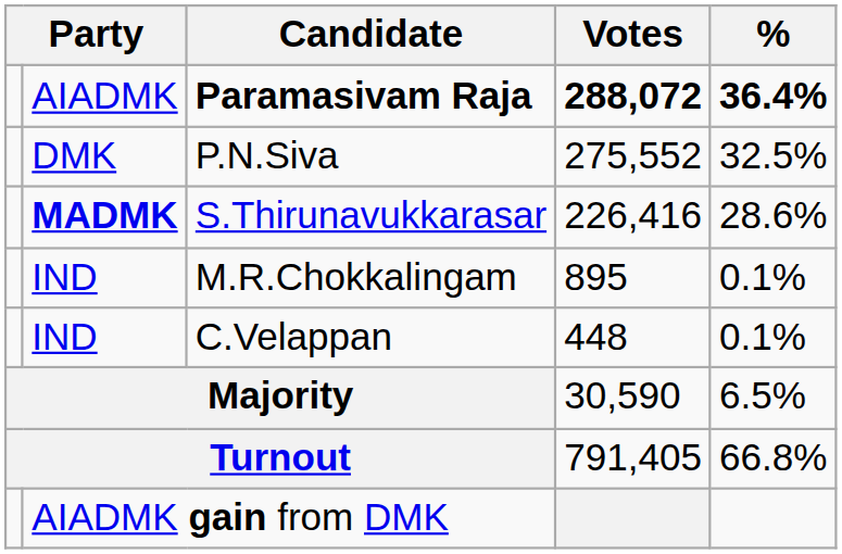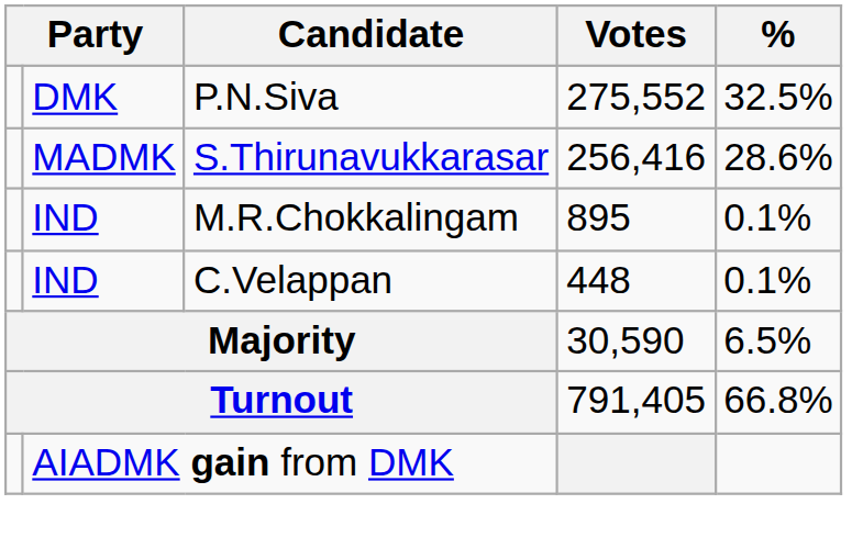- row: AIADMK | Paramasivam Raja | 288,072 | 36.4%
S.Thirunavukkarasar | column 2: bold -> normal
S.Thirunavukkarasar | Votes: 226,416 -> 256,416
